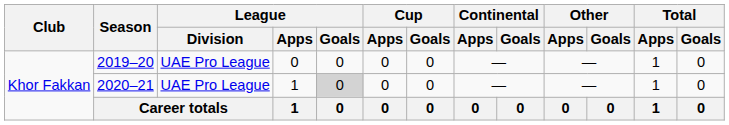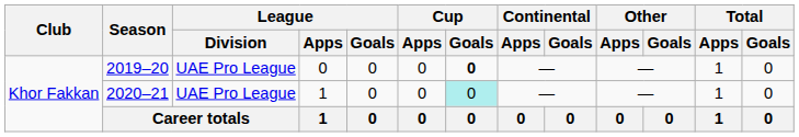2019–20 | Cup / Goals: normal -> bold
2020–21 | League / Goals: lightgrey background -> no background
2020–21 | Cup / Goals: no background -> paleturquoise background
